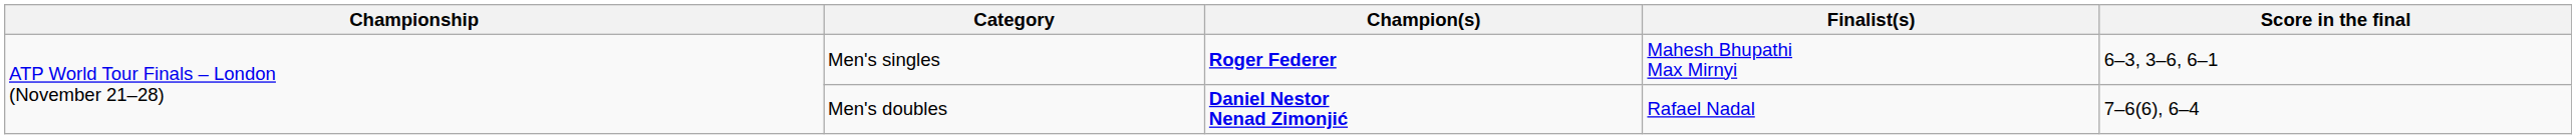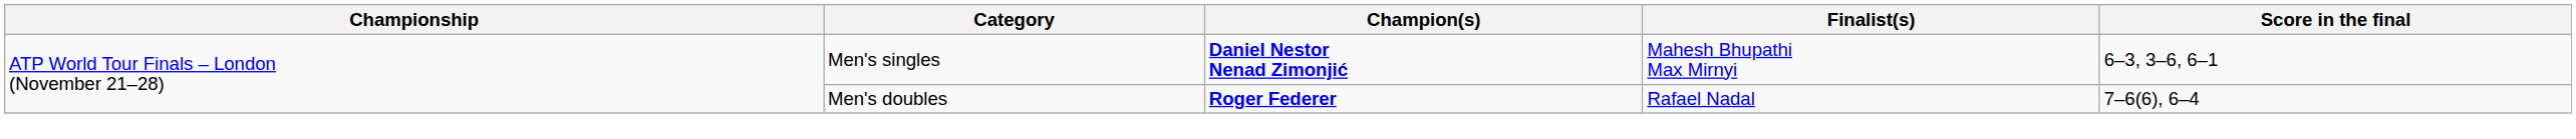Men's singles | Champion(s): Roger Federer -> Daniel Nestor Nenad Zimonjić
Men's doubles | Champion(s): Daniel Nestor Nenad Zimonjić -> Roger Federer
